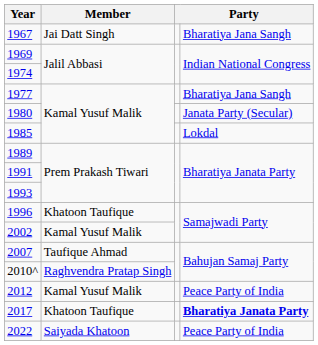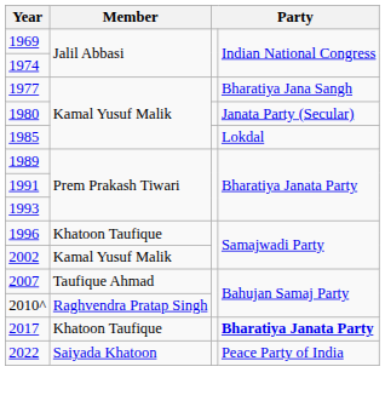- row: 1967 | Jai Datt Singh | Bharatiya Jana Sangh
- row: 2012 | Kamal Yusuf Malik | Peace Party of India
